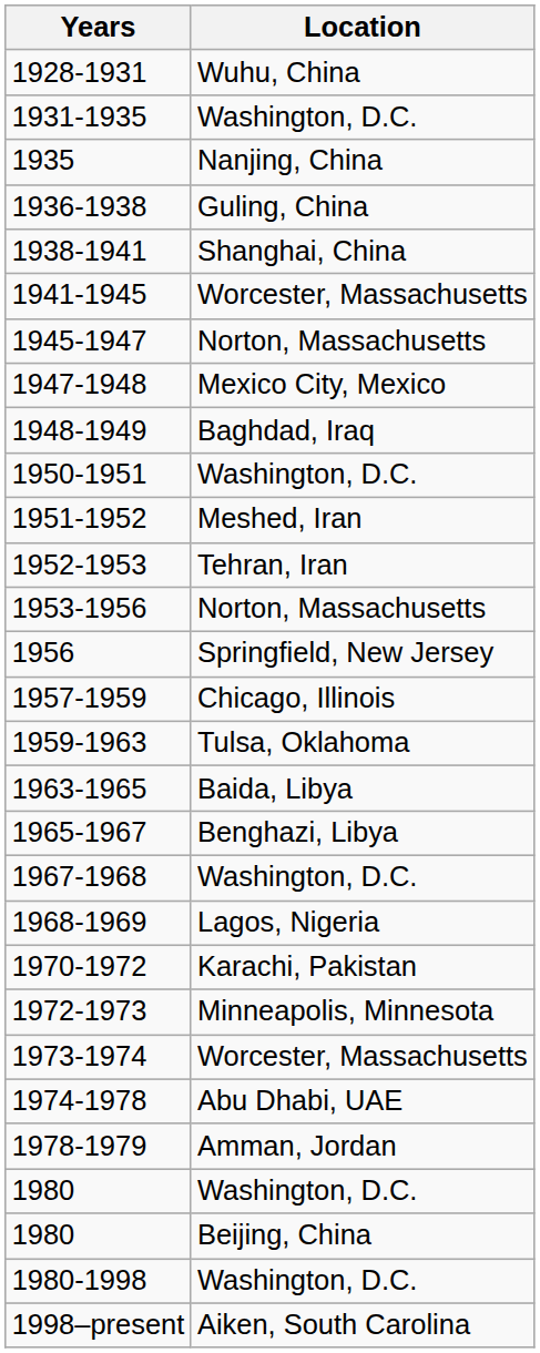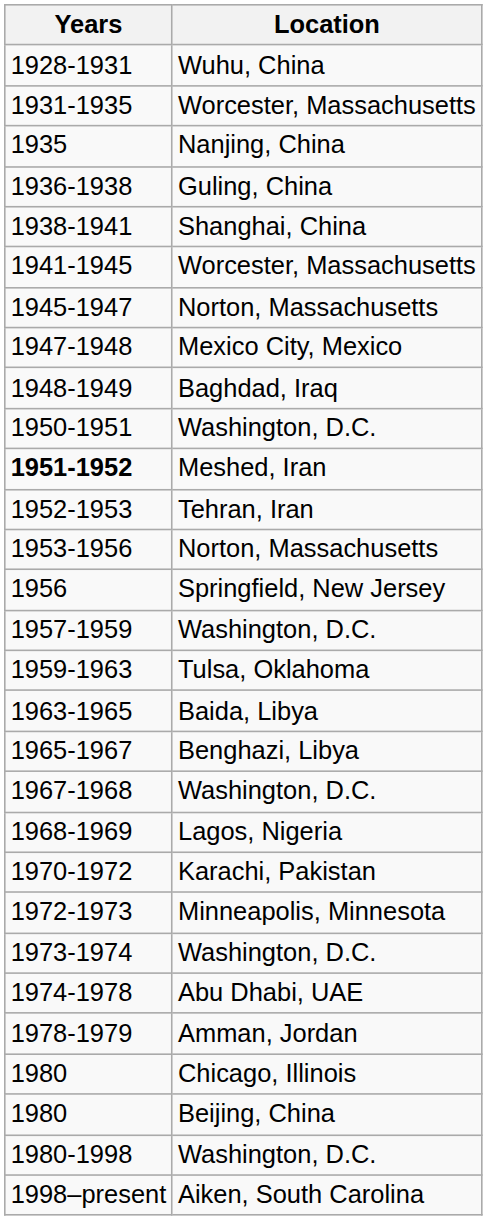row 3 | Location: Washington, D.C. -> Worcester, Massachusetts
row 12 | Years: normal -> bold
row 16 | Location: Chicago, Illinois -> Washington, D.C.
row 24 | Location: Worcester, Massachusetts -> Washington, D.C.
row 27 | Location: Washington, D.C. -> Chicago, Illinois
